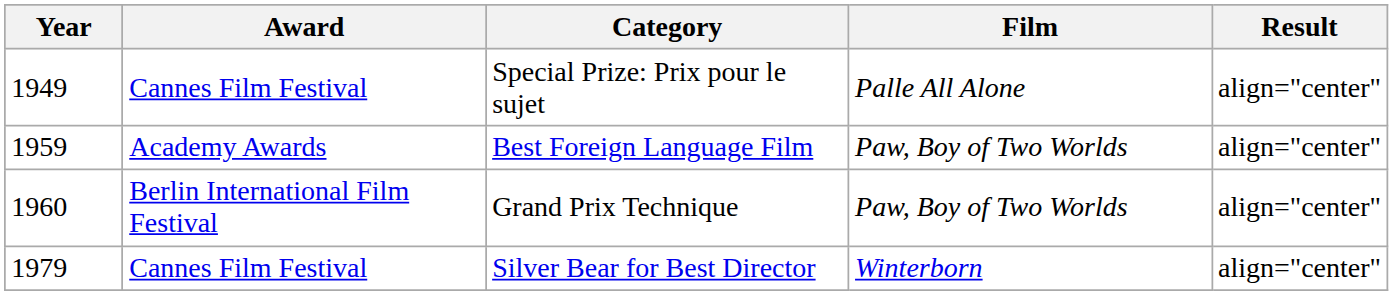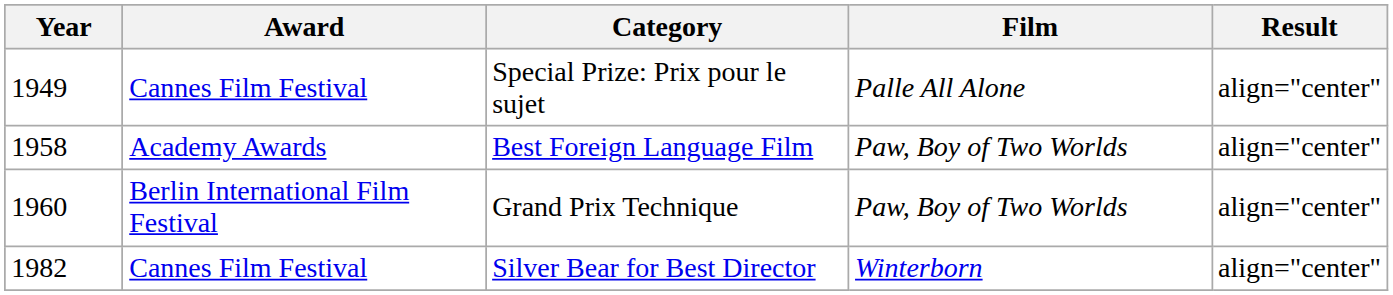Best Foreign Language Film | Year: 1959 -> 1958
Silver Bear for Best Director | Year: 1979 -> 1982
